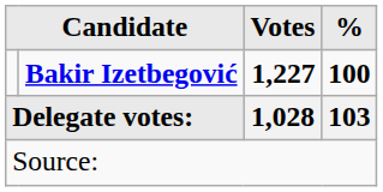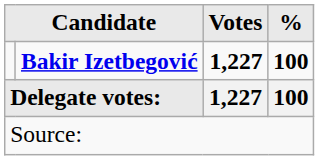Delegate votes: | Votes: 1,028 -> 1,227
Delegate votes: | %: 103 -> 100
